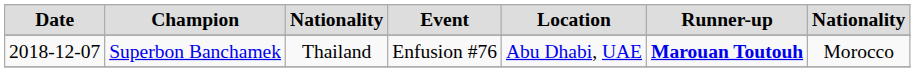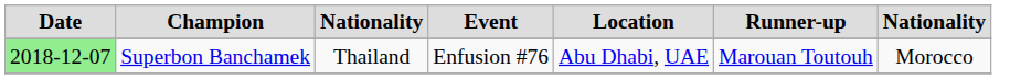Superbon Banchamek | Date: no background -> lightgreen background
Superbon Banchamek | Runner-up: bold -> normal
